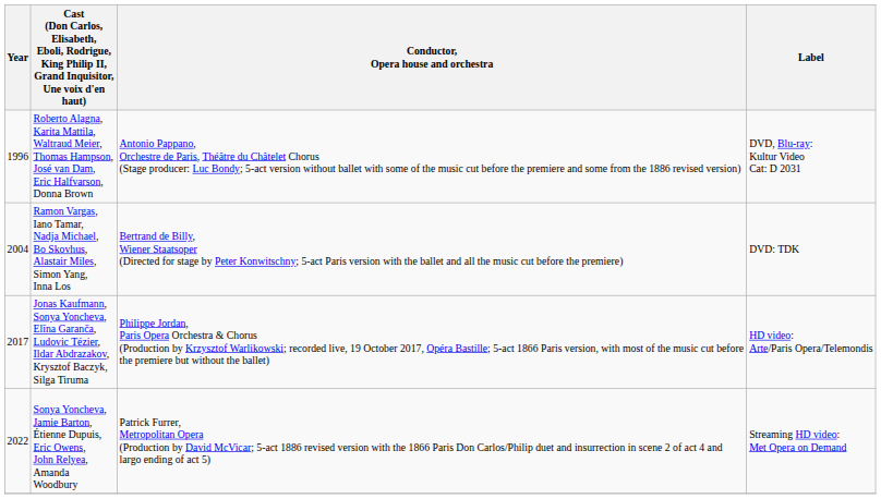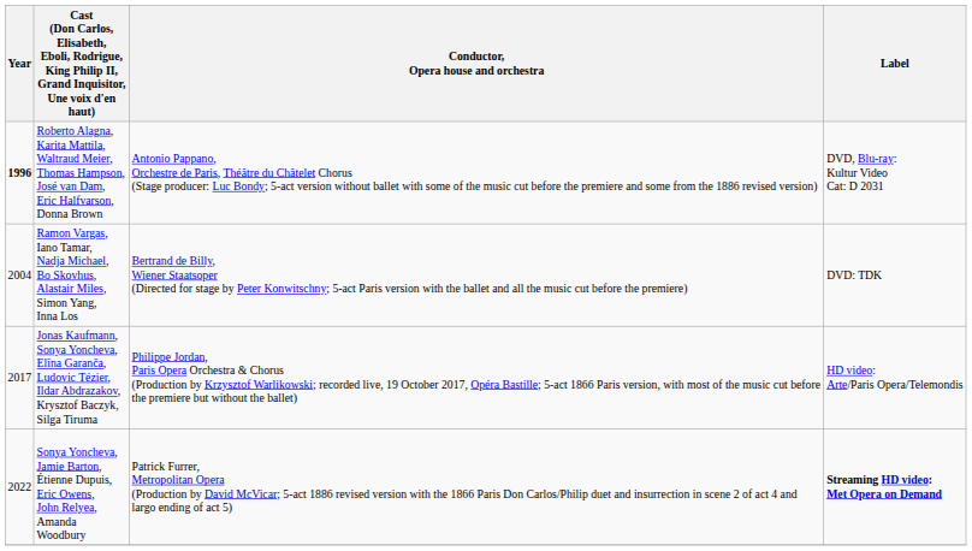row 2 | Year: normal -> bold
row 5 | Label: normal -> bold
